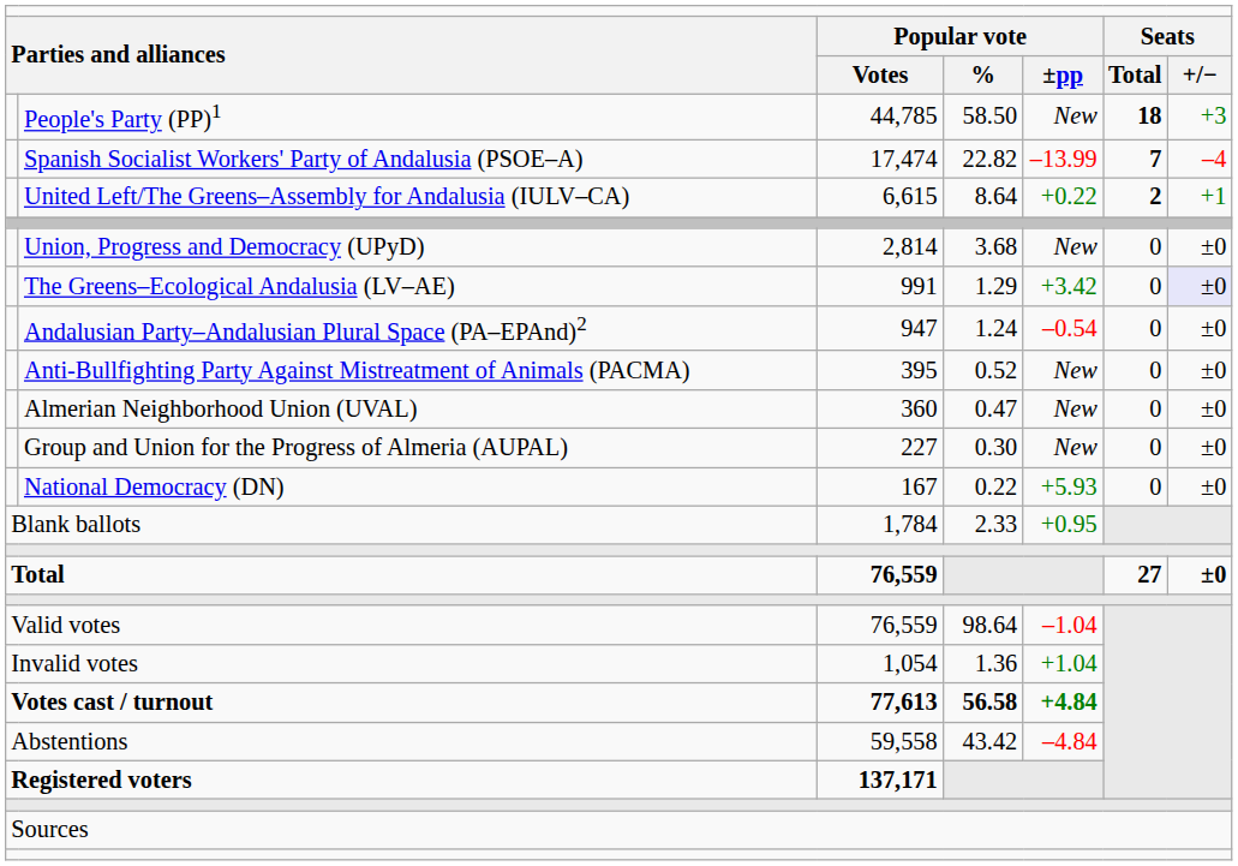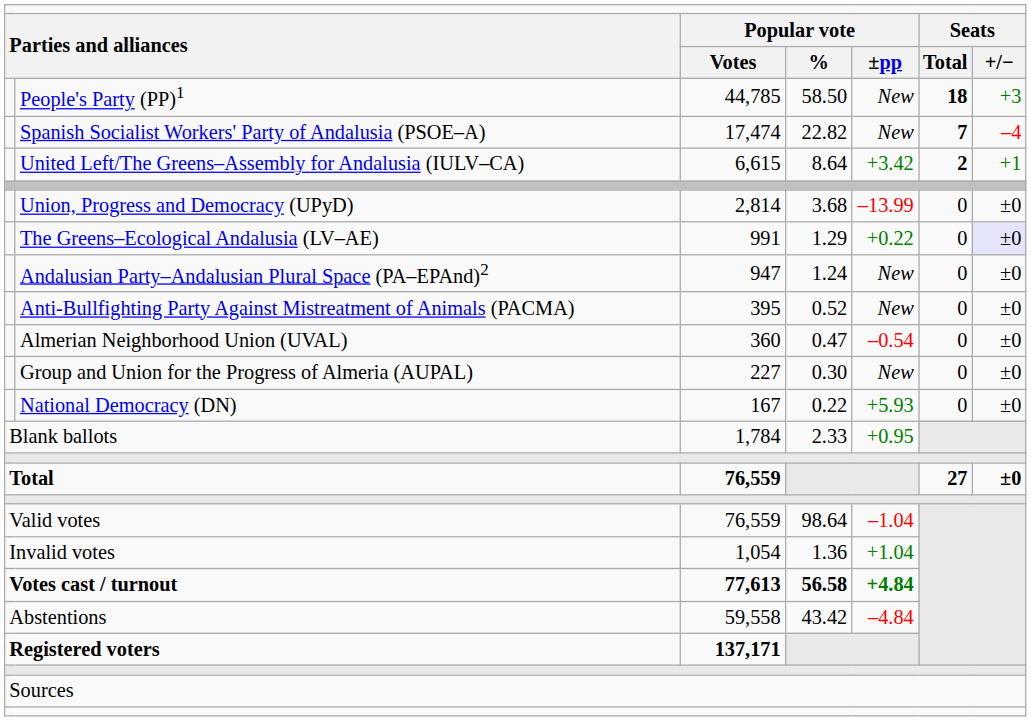Spanish Socialist Workers' Party of Andalusia (PSOE–A) | column 5: –13.99 -> New
United Left/The Greens–Assembly for Andalusia (IULV–CA) | column 5: +0.22 -> +3.42
Union, Progress and Democracy (UPyD) | column 5: New -> –13.99
The Greens–Ecological Andalusia (LV–AE) | column 5: +3.42 -> +0.22
Andalusian Party–Andalusian Plural Space (PA–EPAnd)2 | column 5: –0.54 -> New
Almerian Neighborhood Union (UVAL) | column 5: New -> –0.54
